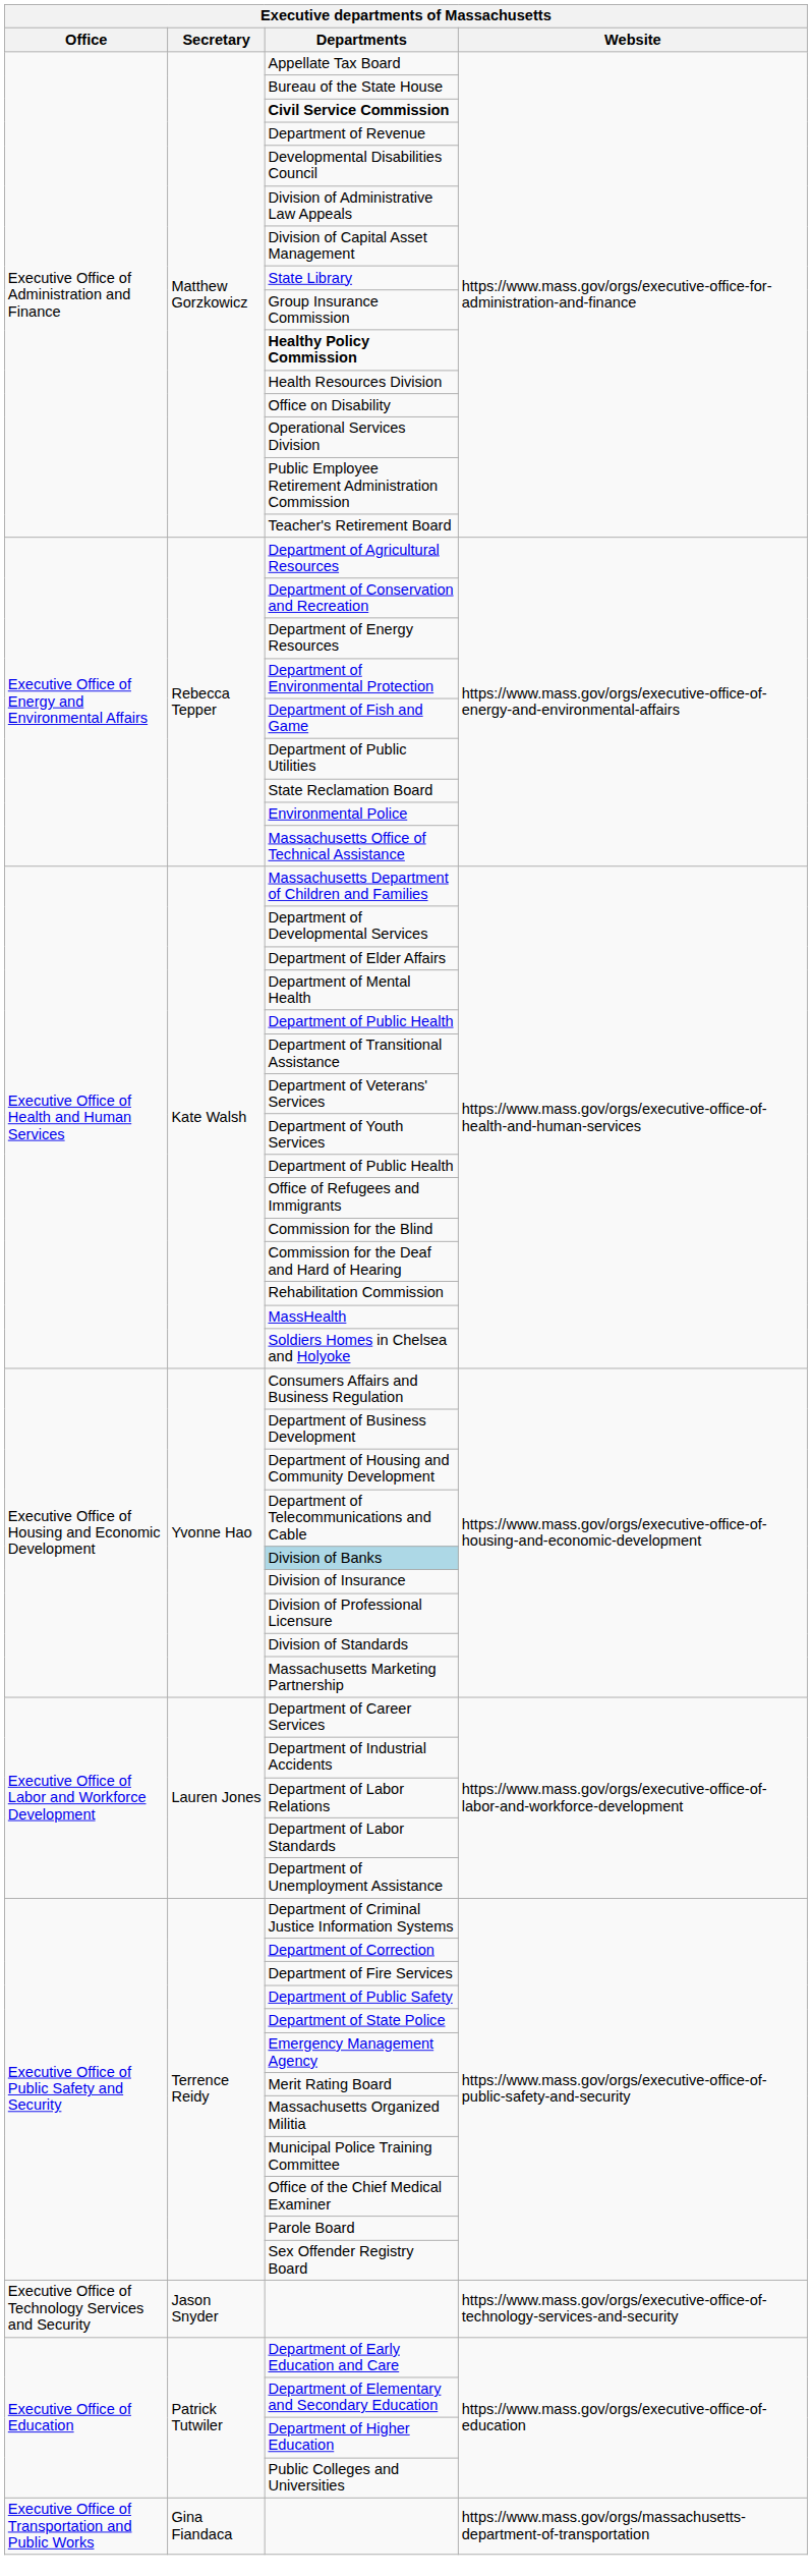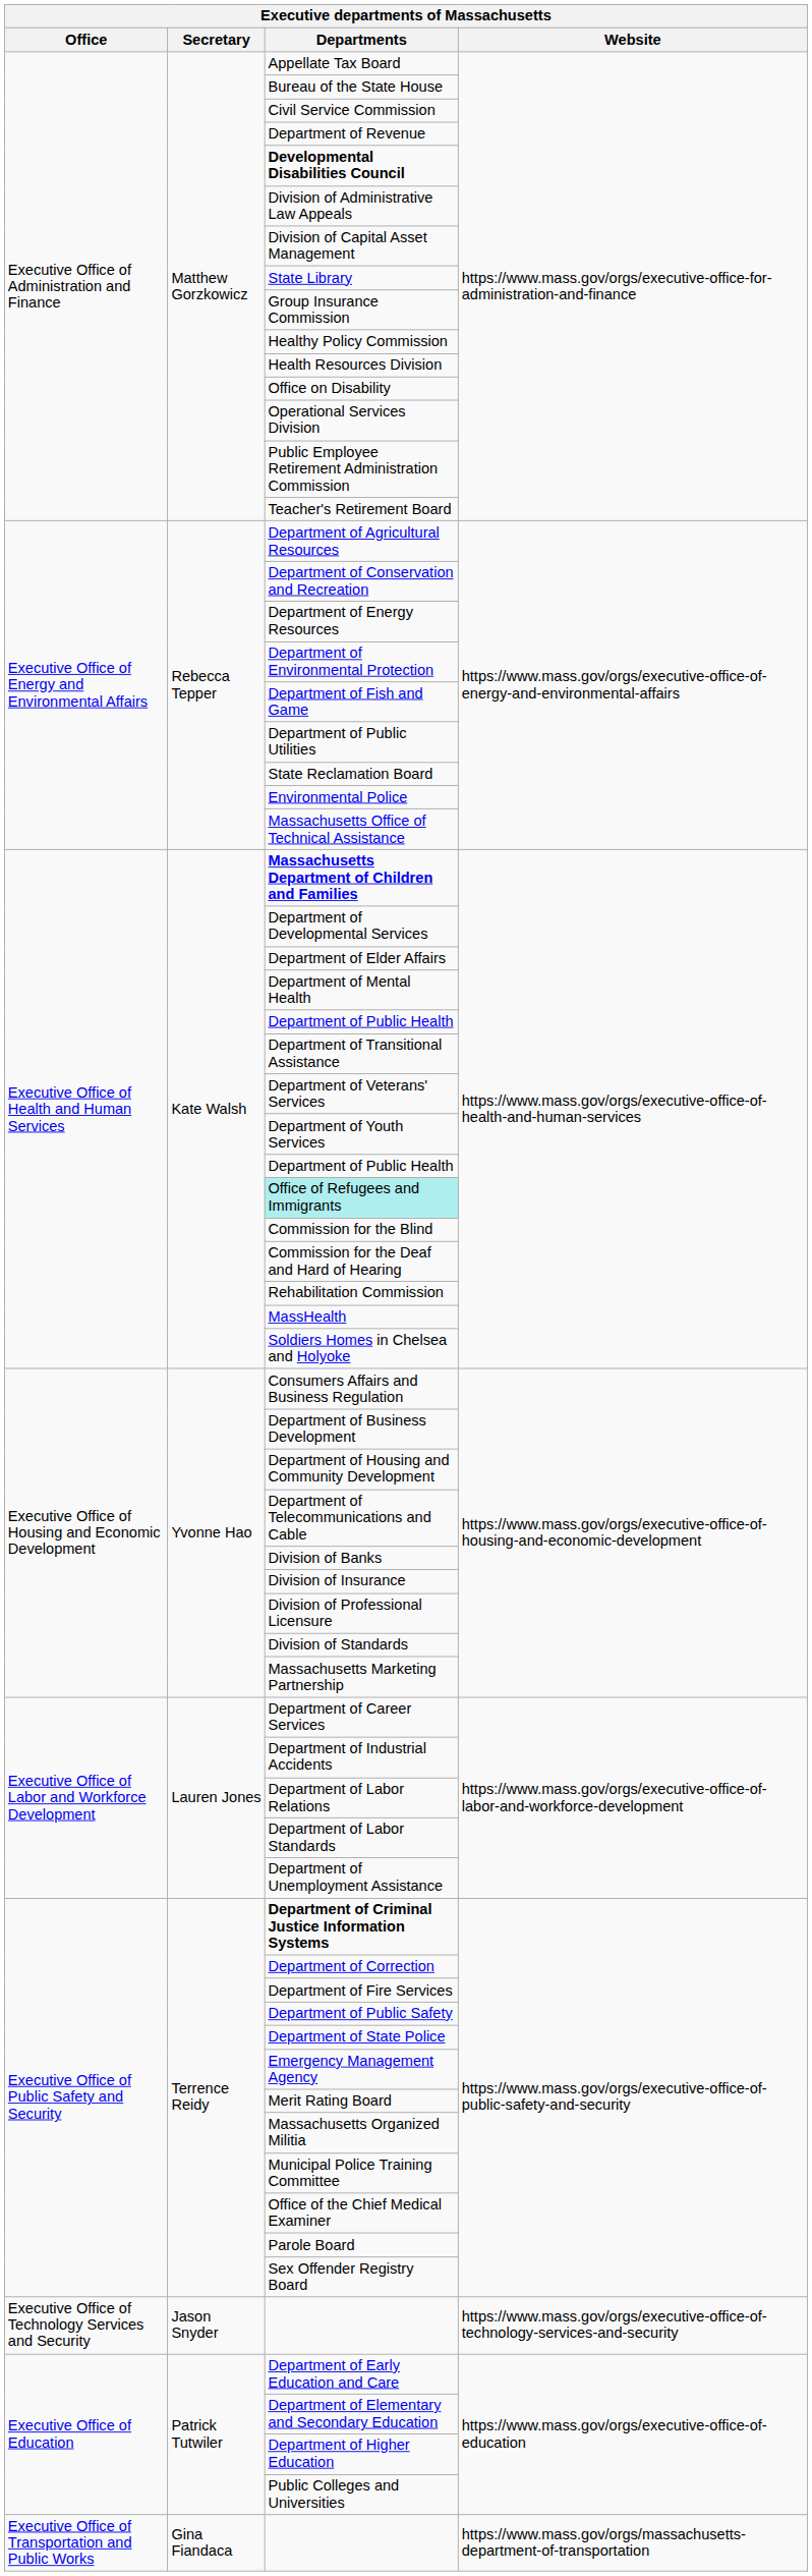Civil Service Commission | Departments: bold -> normal
Developmental Disabilities Council | Departments: normal -> bold
Healthy Policy Commission | Departments: bold -> normal
Massachusetts Department of Children and Families | Departments: normal -> bold
Office of Refugees and Immigrants | Departments: no background -> paleturquoise background
Division of Banks | Departments: lightblue background -> no background
Department of Criminal Justice Information Systems | Departments: normal -> bold
